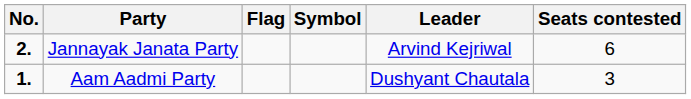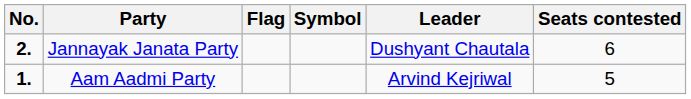Jannayak Janata Party | Leader: Arvind Kejriwal -> Dushyant Chautala
Aam Aadmi Party | Leader: Dushyant Chautala -> Arvind Kejriwal
Aam Aadmi Party | Seats contested: 3 -> 5
